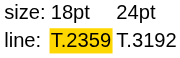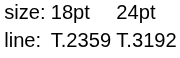line: | column 2: gold background -> no background
